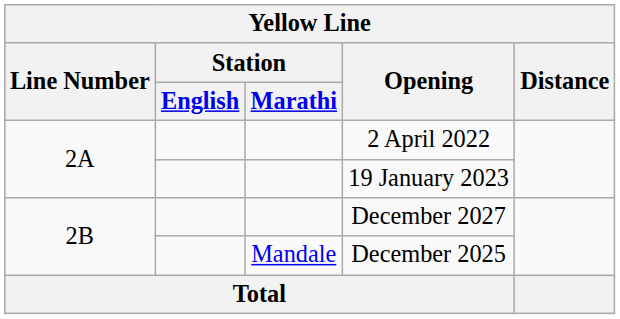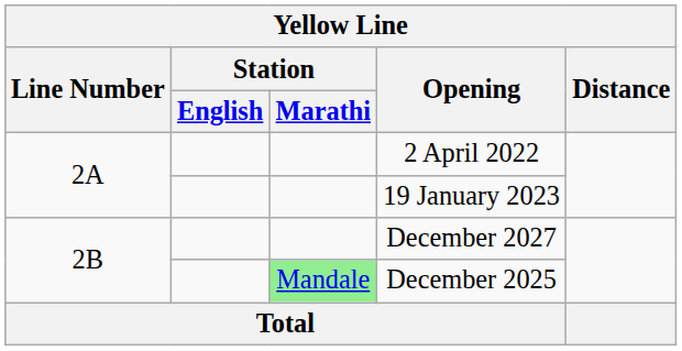December 2025 | Station / Marathi: no background -> lightgreen background
